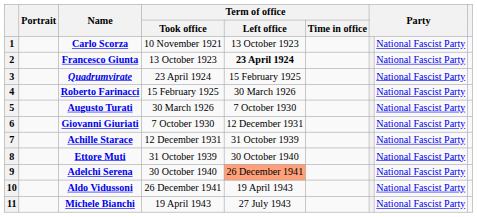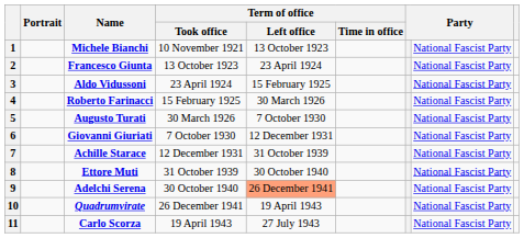1 | Name: Carlo Scorza -> Michele Bianchi
2 | Term of office / Left office: bold -> normal
3 | Name: Quadrumvirate -> Aldo Vidussoni
10 | Name: Aldo Vidussoni -> Quadrumvirate
11 | Name: Michele Bianchi -> Carlo Scorza
